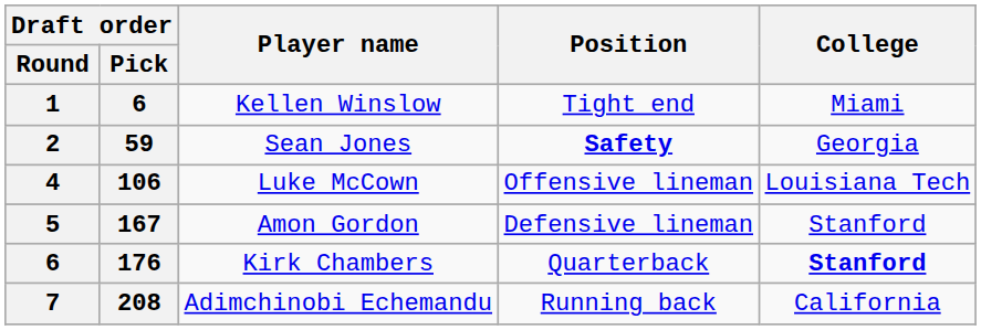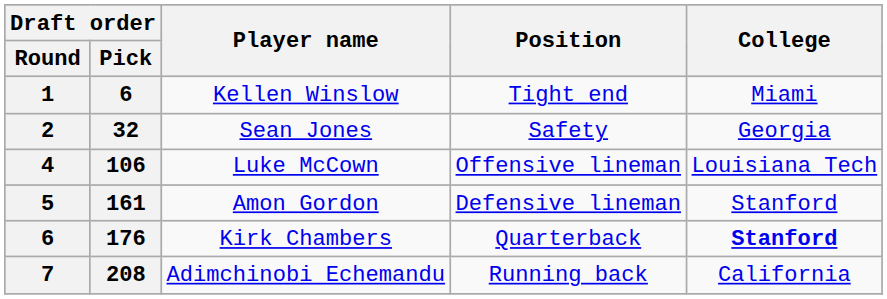Sean Jones | Draft order / Pick: 59 -> 32
Sean Jones | Position: bold -> normal
Amon Gordon | Draft order / Pick: 167 -> 161
